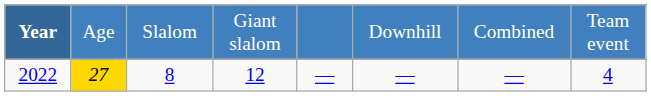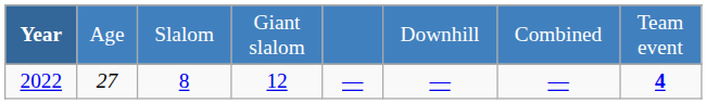2022 | column 2: gold background -> no background
2022 | column 8: normal -> bold
